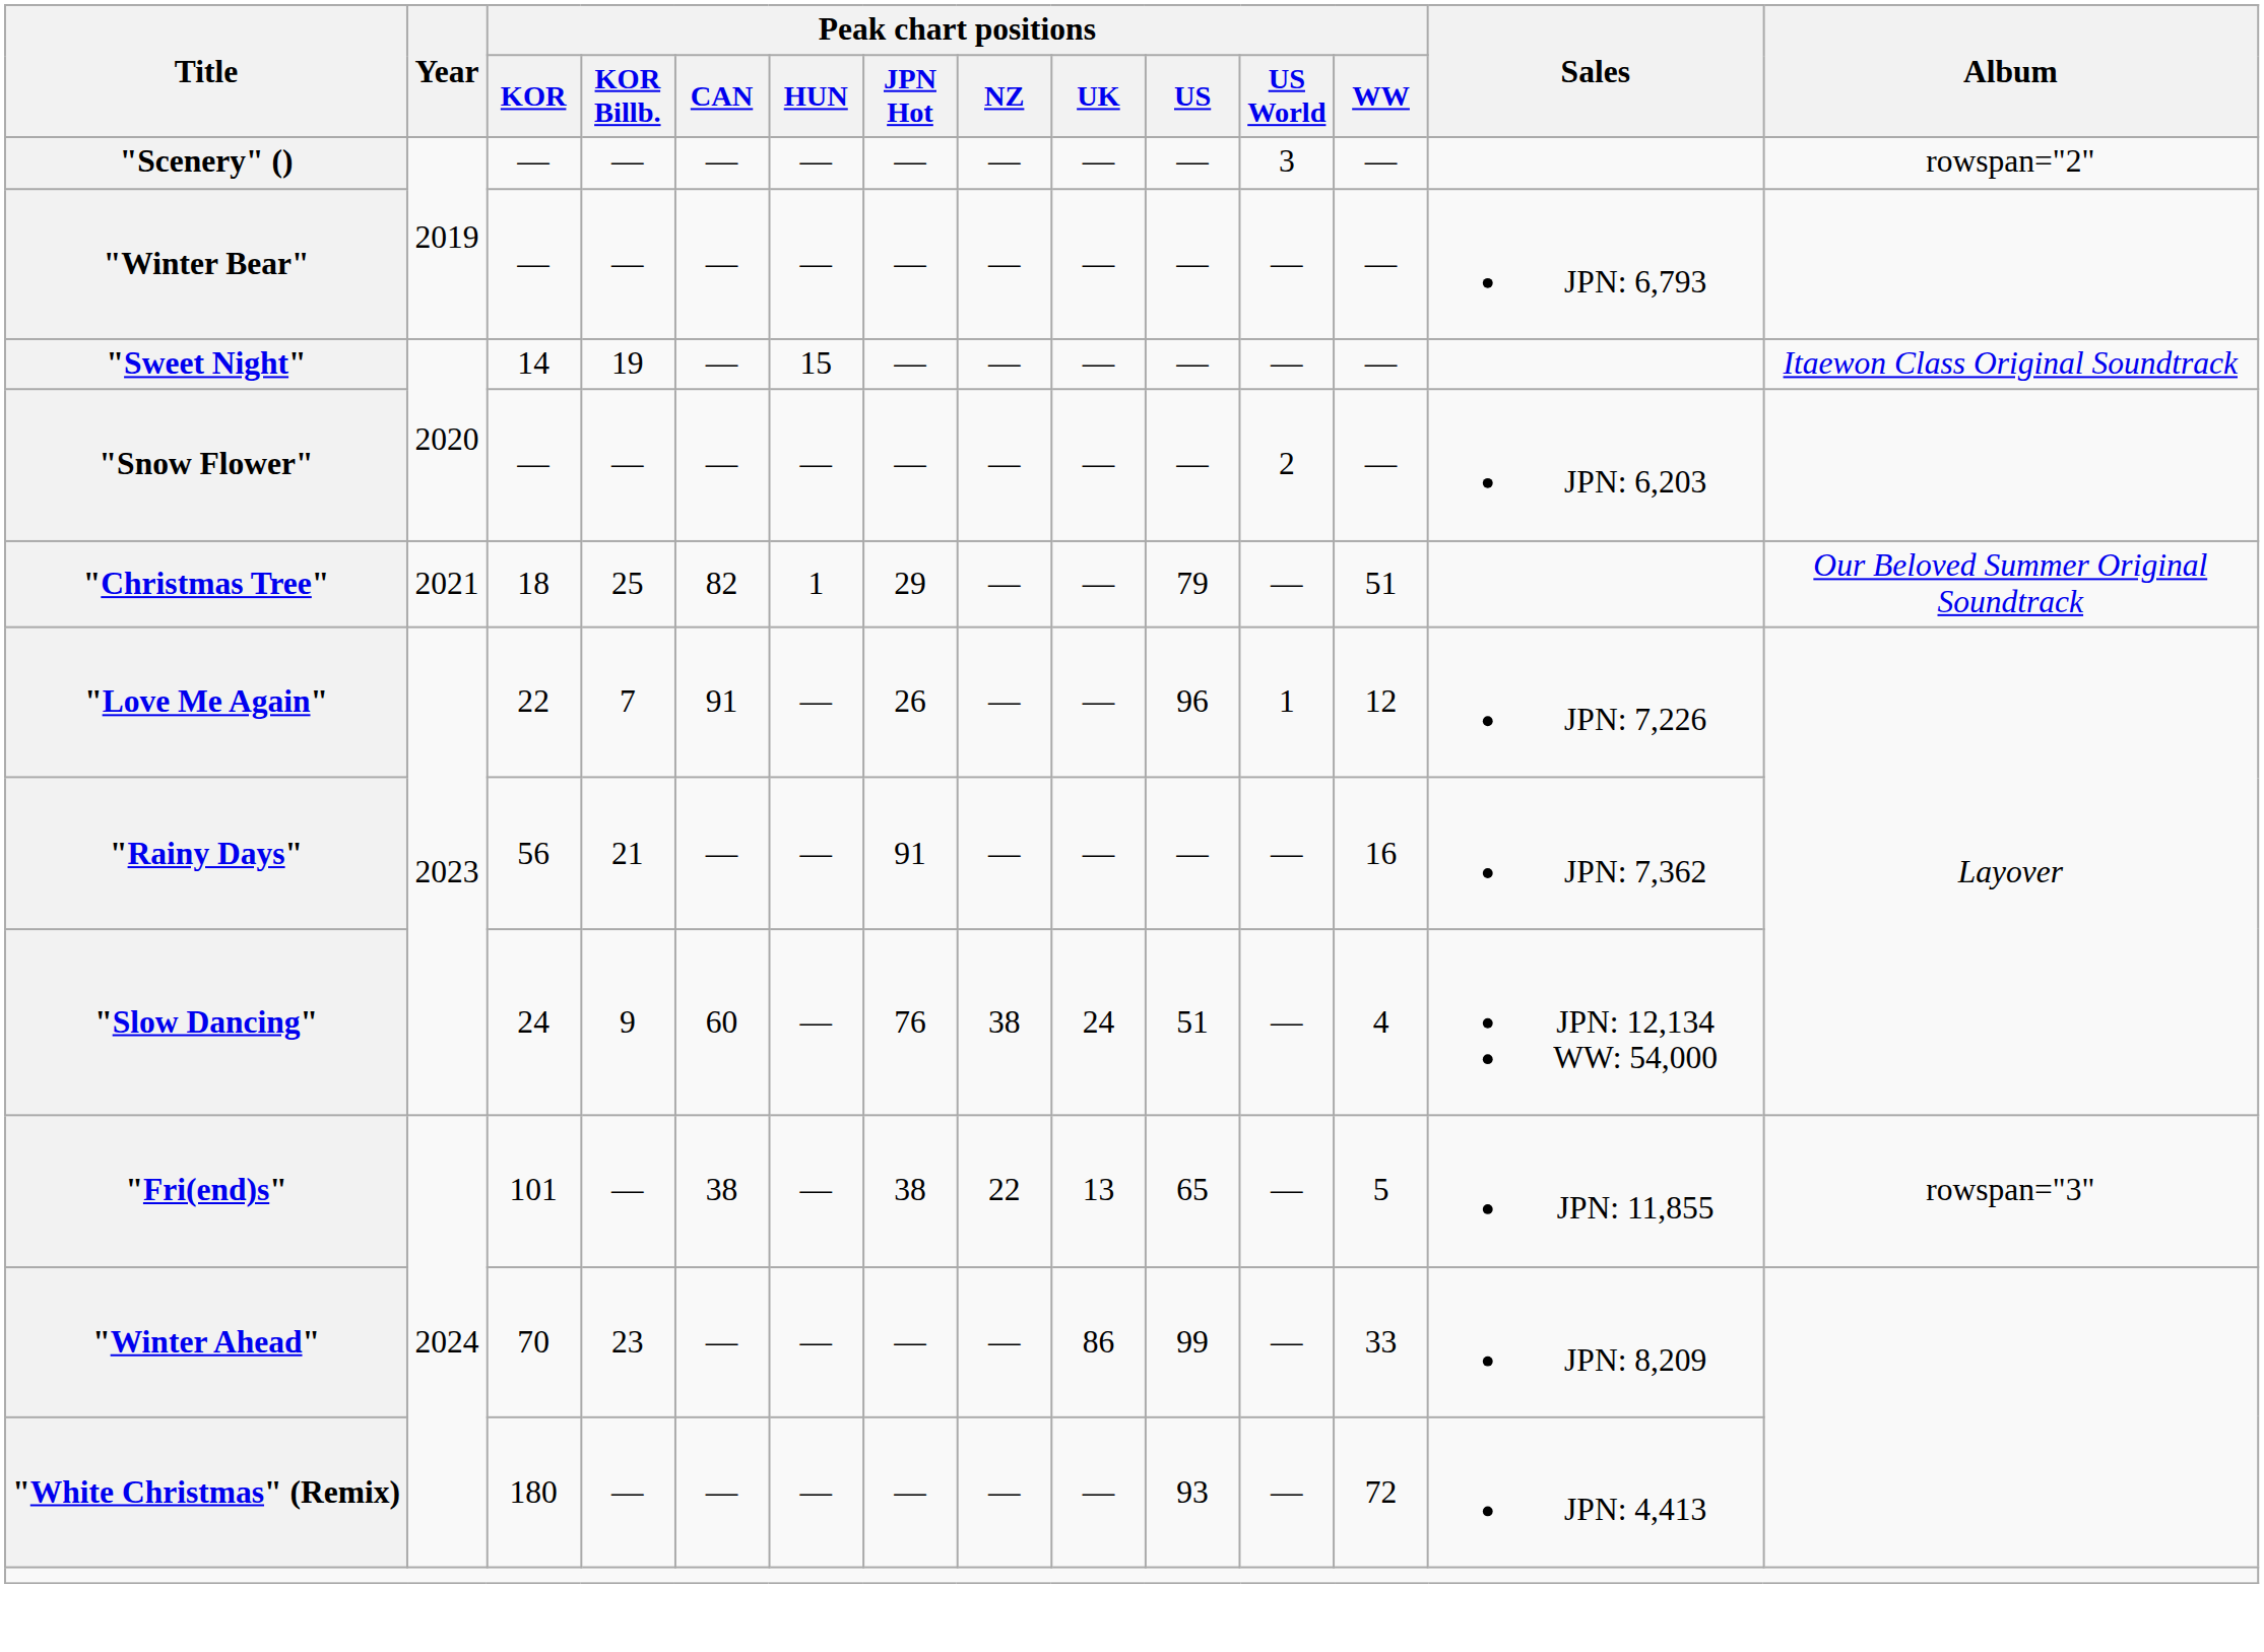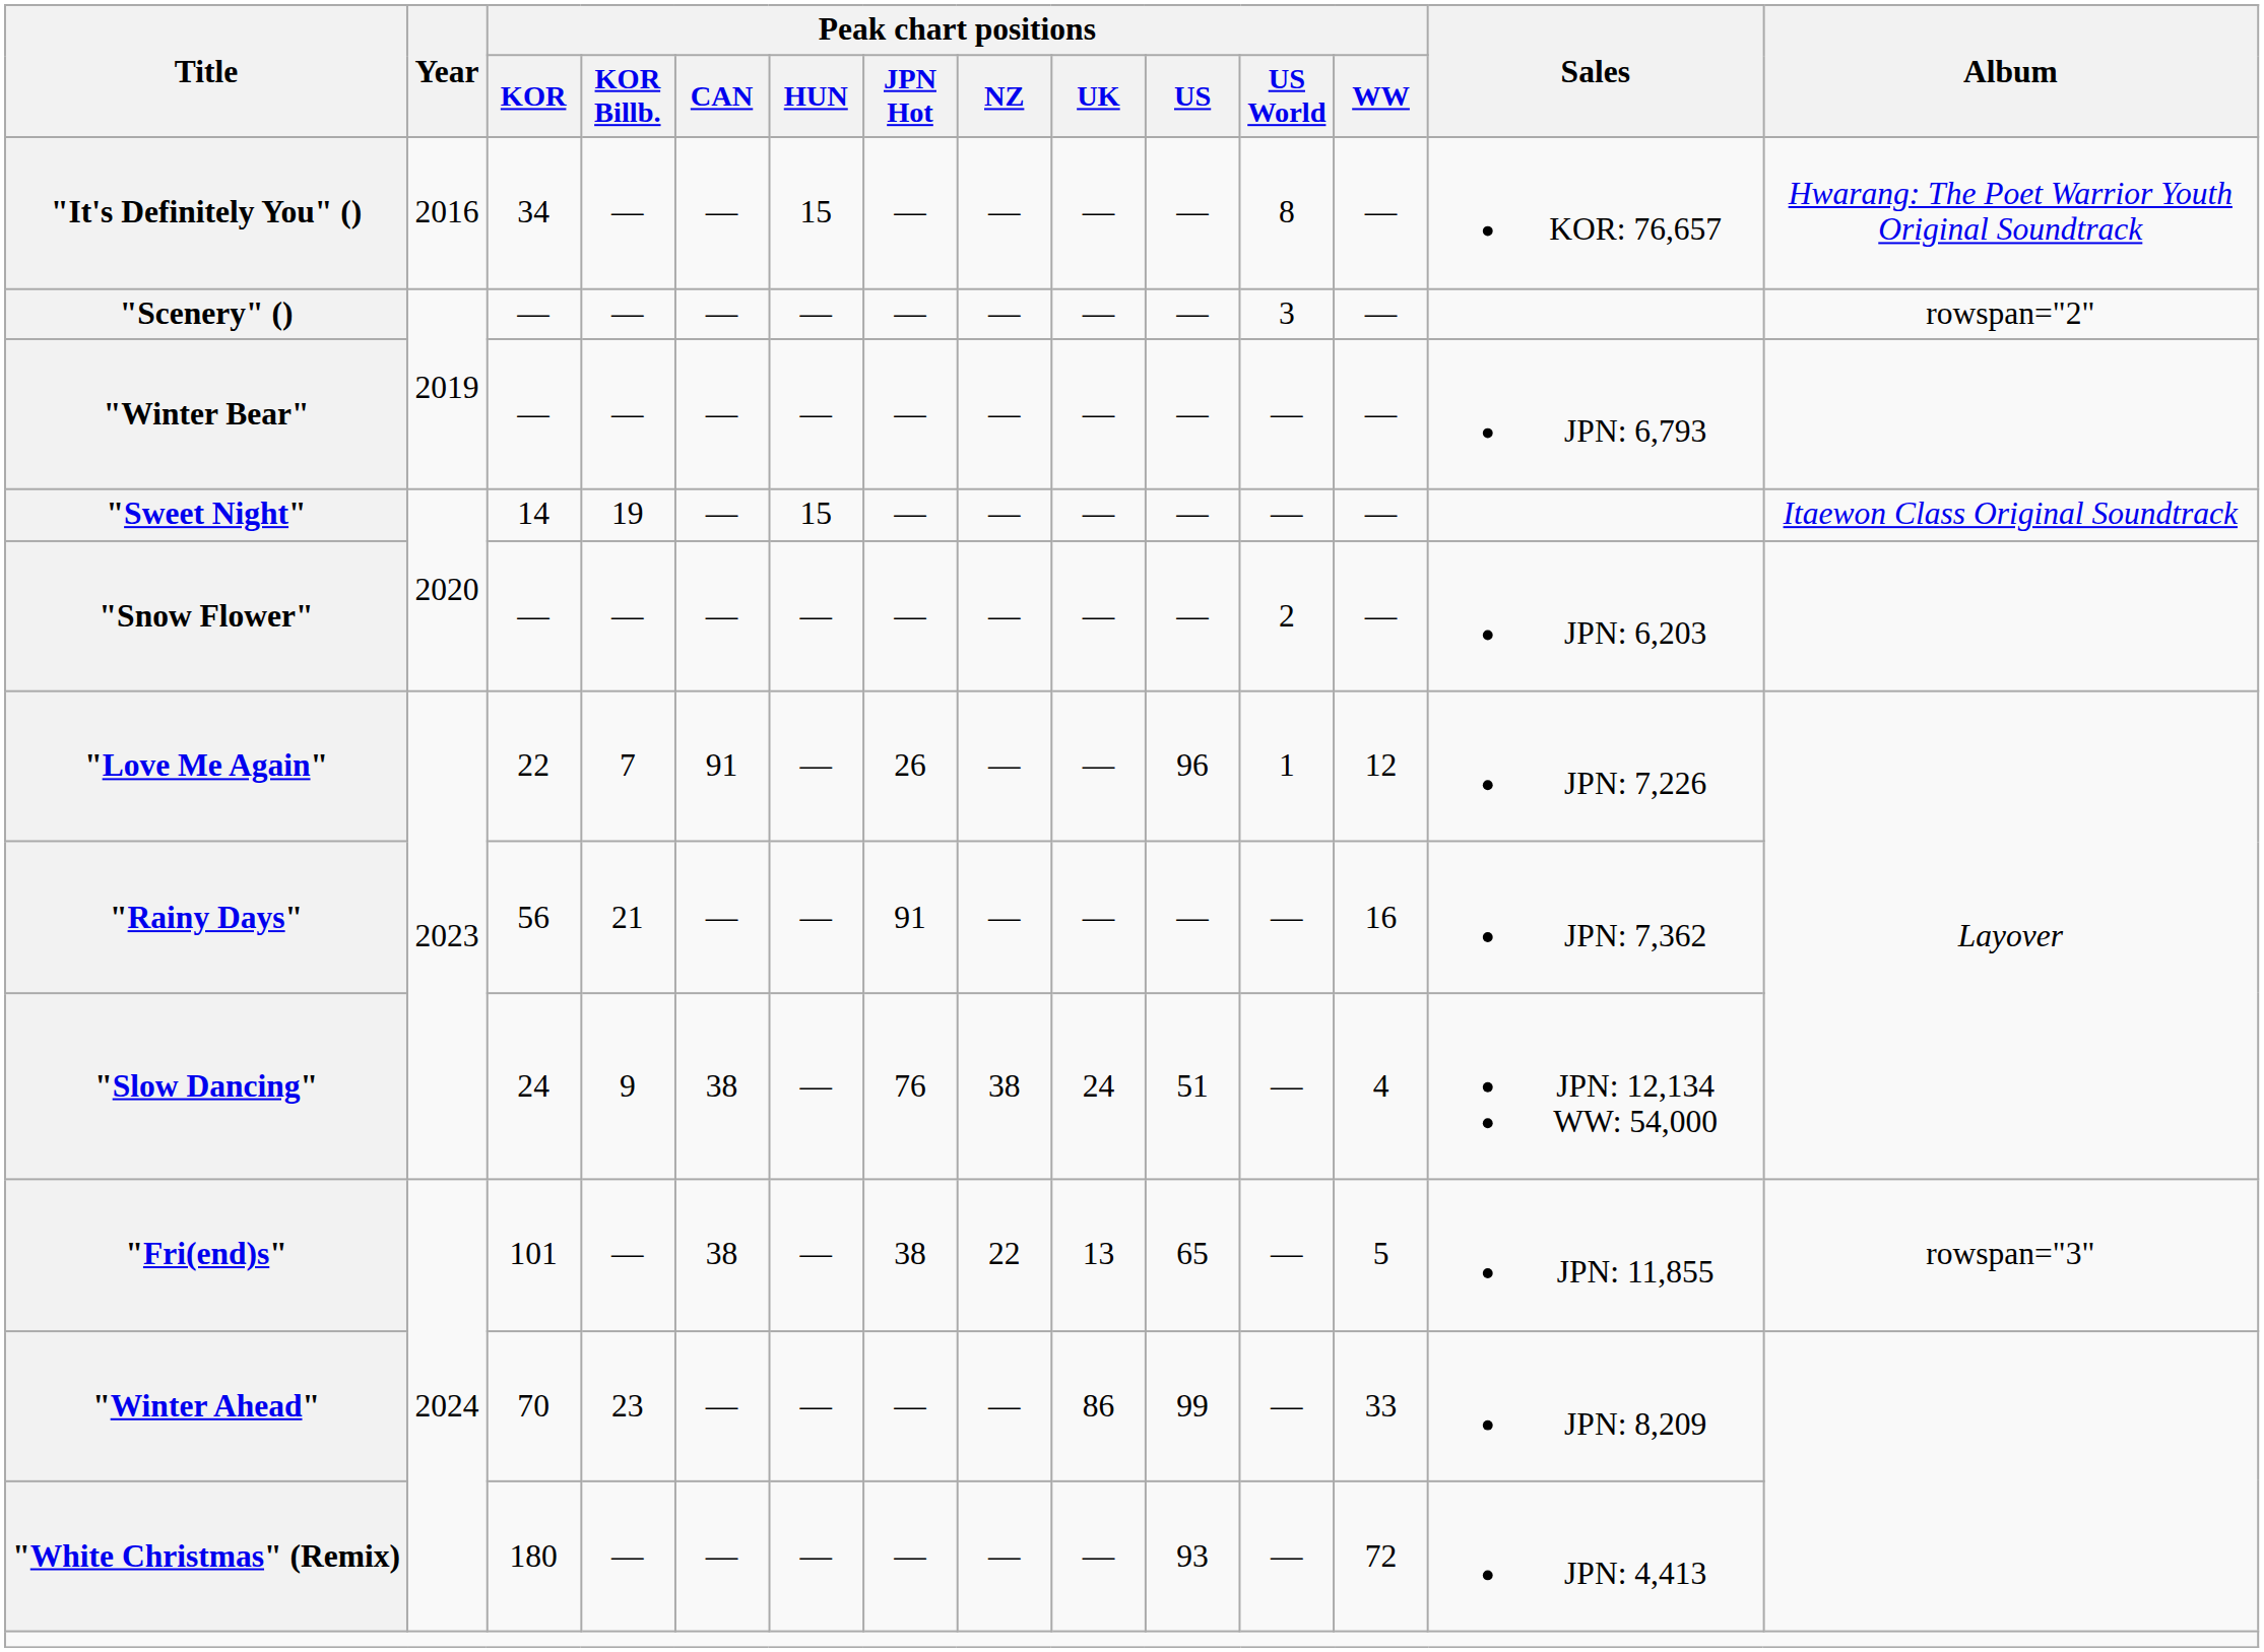+ row: "It's Definitely You" () | 2016 | 34 | — | — | 15 | — | — | — | — | 8 | — | KOR: 76,657 | Hwarang: The Poet Warrior Youth Original Soundtrack
- row: "Christmas Tree" | 2021 | 18 | 25 | 82 | 1 | 29 | — | — | 79 | — | 51 | Our Beloved Summer Original Soundtrack
"Slow Dancing" | Peak chart positions / CAN: 60 -> 38
